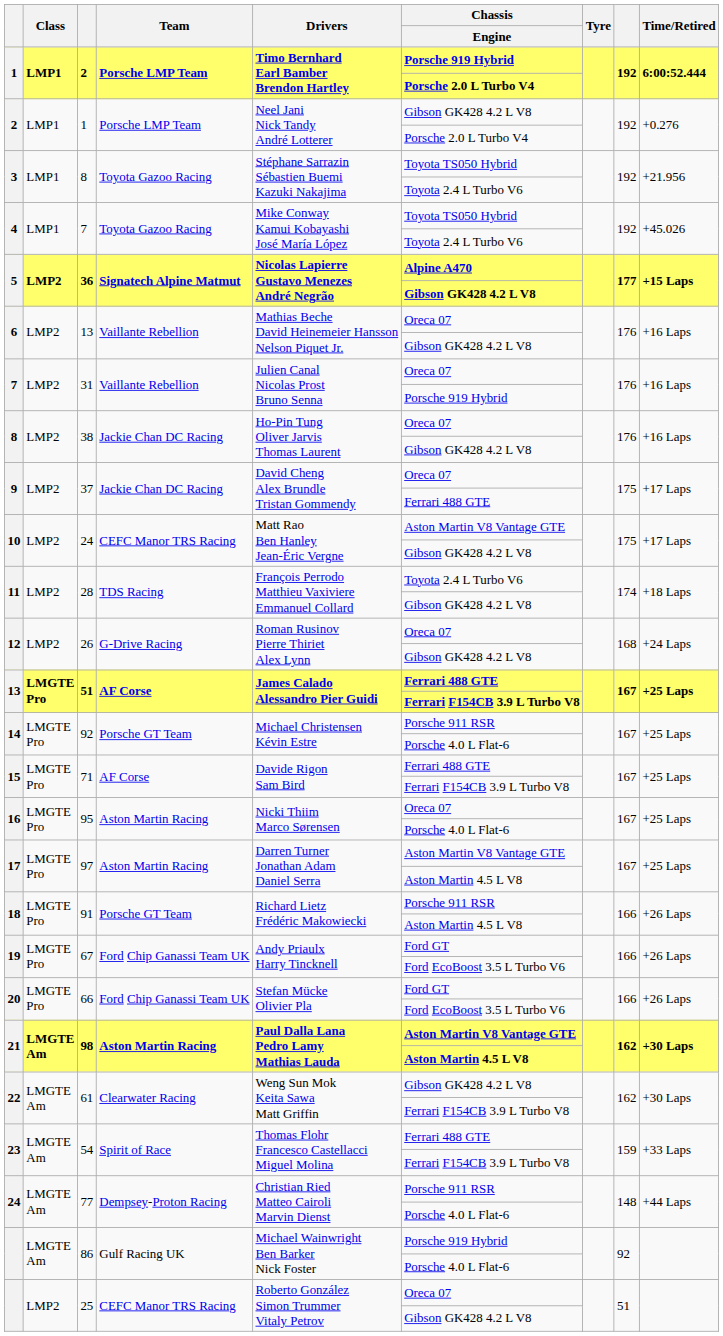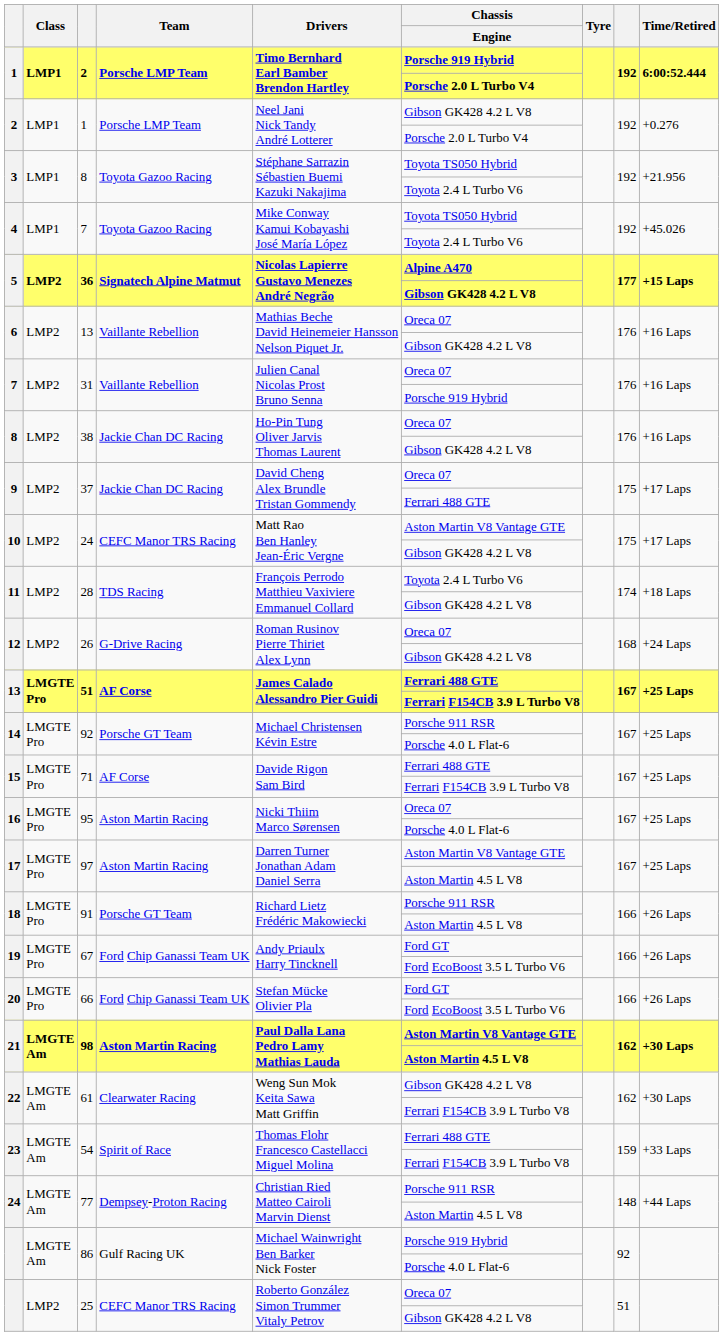row 50 | Chassis / Engine: Porsche 4.0 L Flat-6 -> Aston Martin 4.5 L V8
